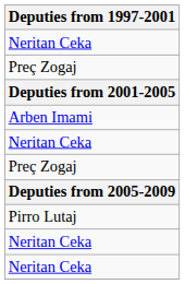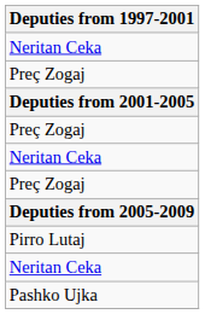row 5 | column 1: Arben Imami -> Preç Zogaj
row 11 | column 1: Neritan Ceka -> Pashko Ujka
